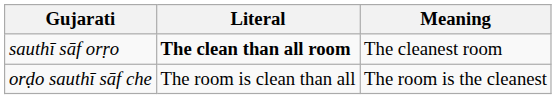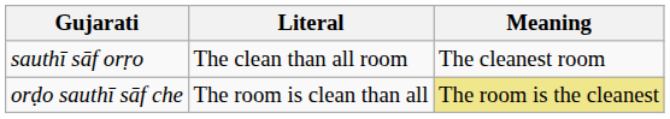row 2 | Literal: bold -> normal
row 3 | Meaning: no background -> khaki background
